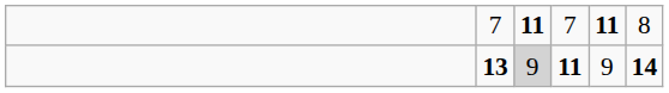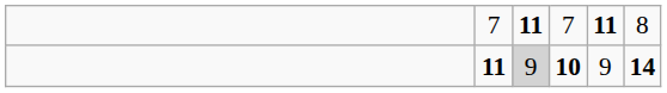row 2 | column 2: 13 -> 11
row 2 | column 4: 11 -> 10
